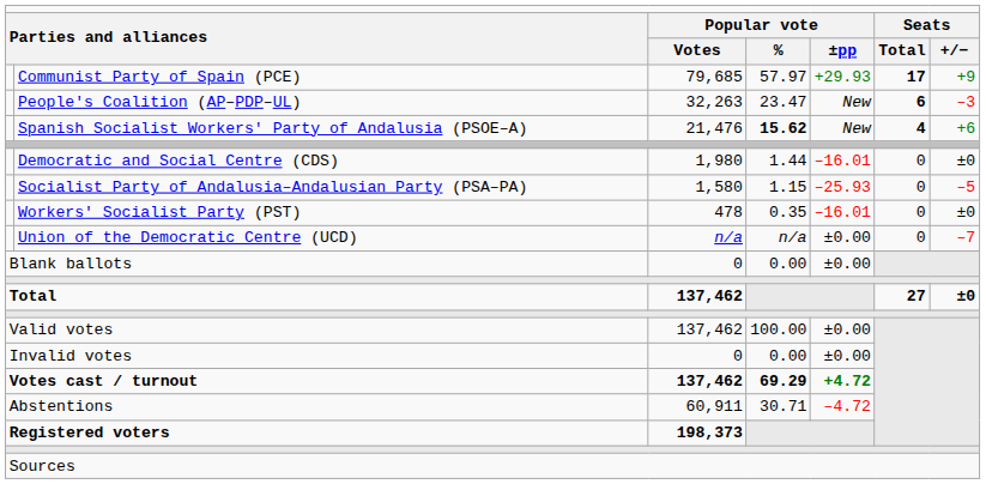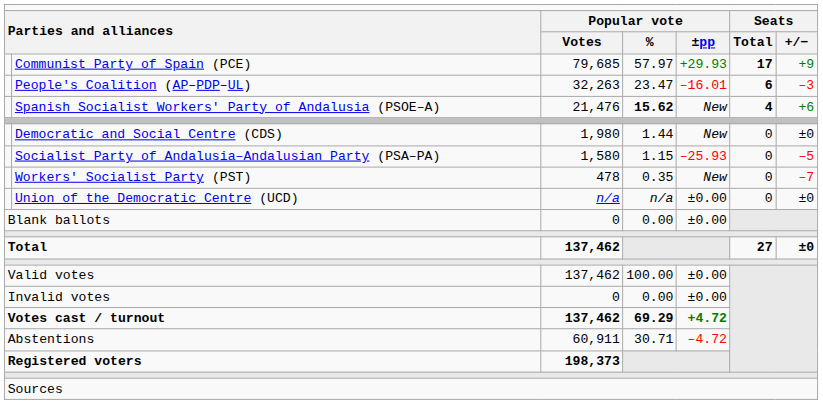People's Coalition (AP–PDP–UL) | column 5: New -> –16.01
Democratic and Social Centre (CDS) | column 5: –16.01 -> New
Workers' Socialist Party (PST) | column 5: –16.01 -> New
Workers' Socialist Party (PST) | column 7: ±0 -> –7
Union of the Democratic Centre (UCD) | column 7: –7 -> ±0
